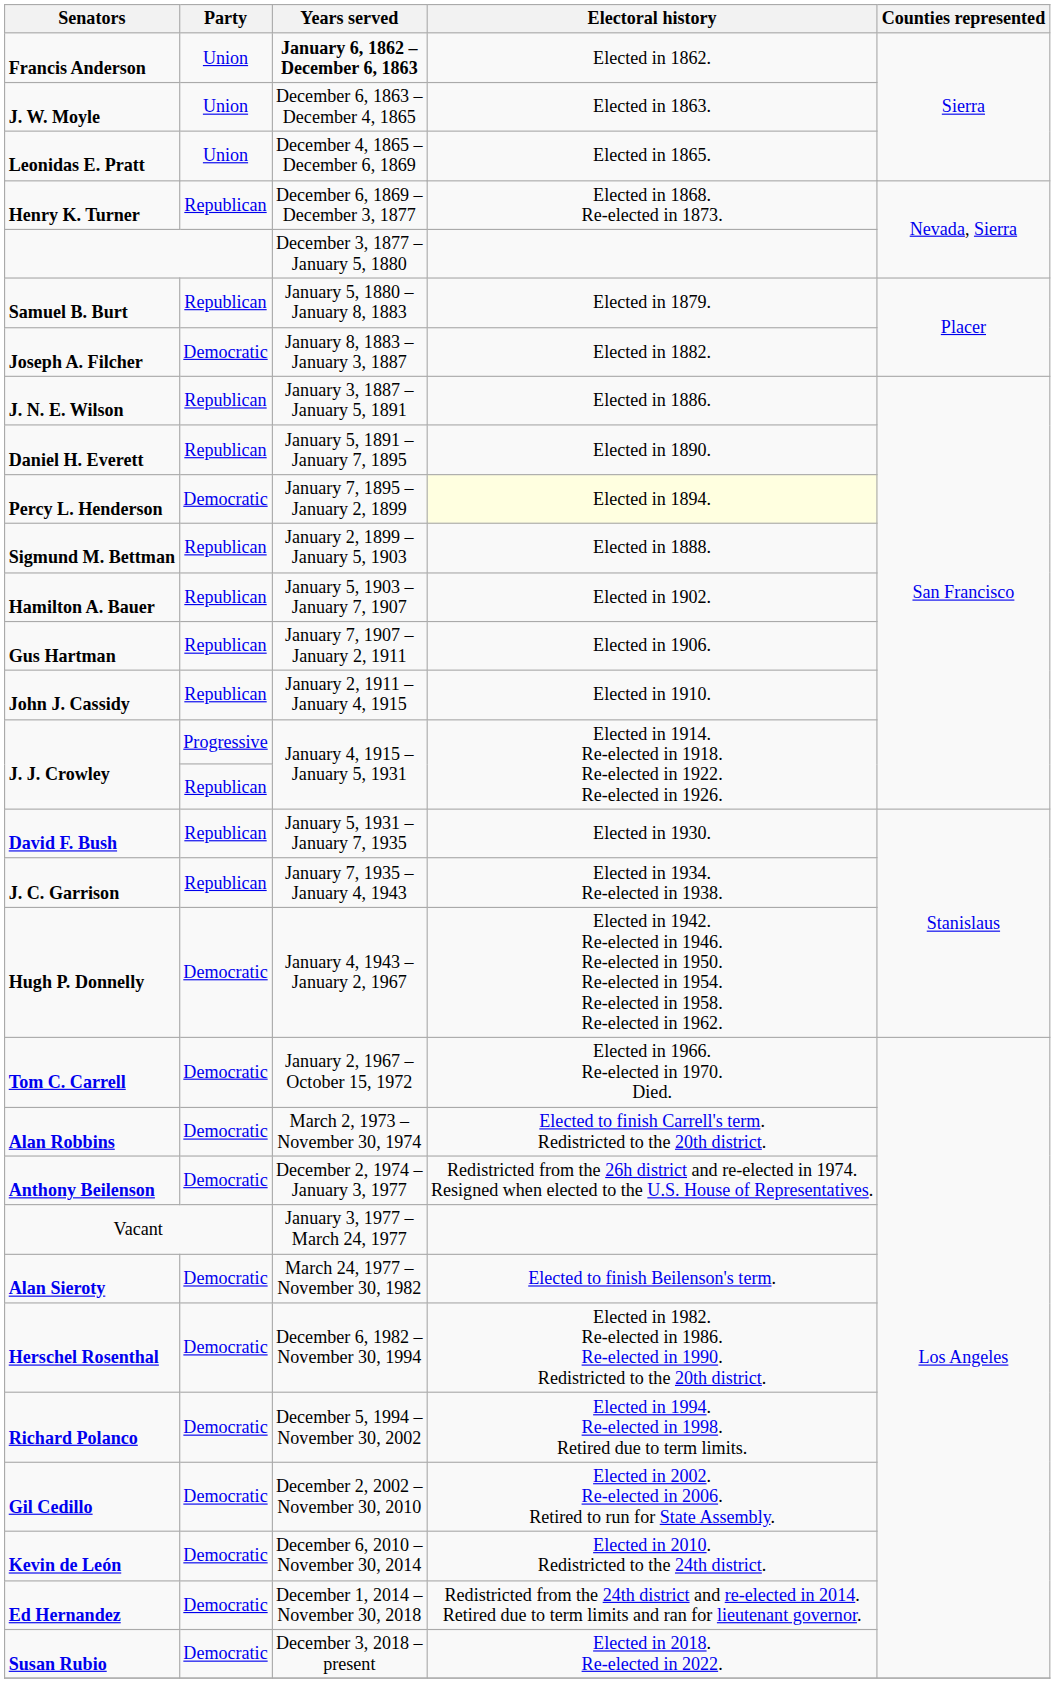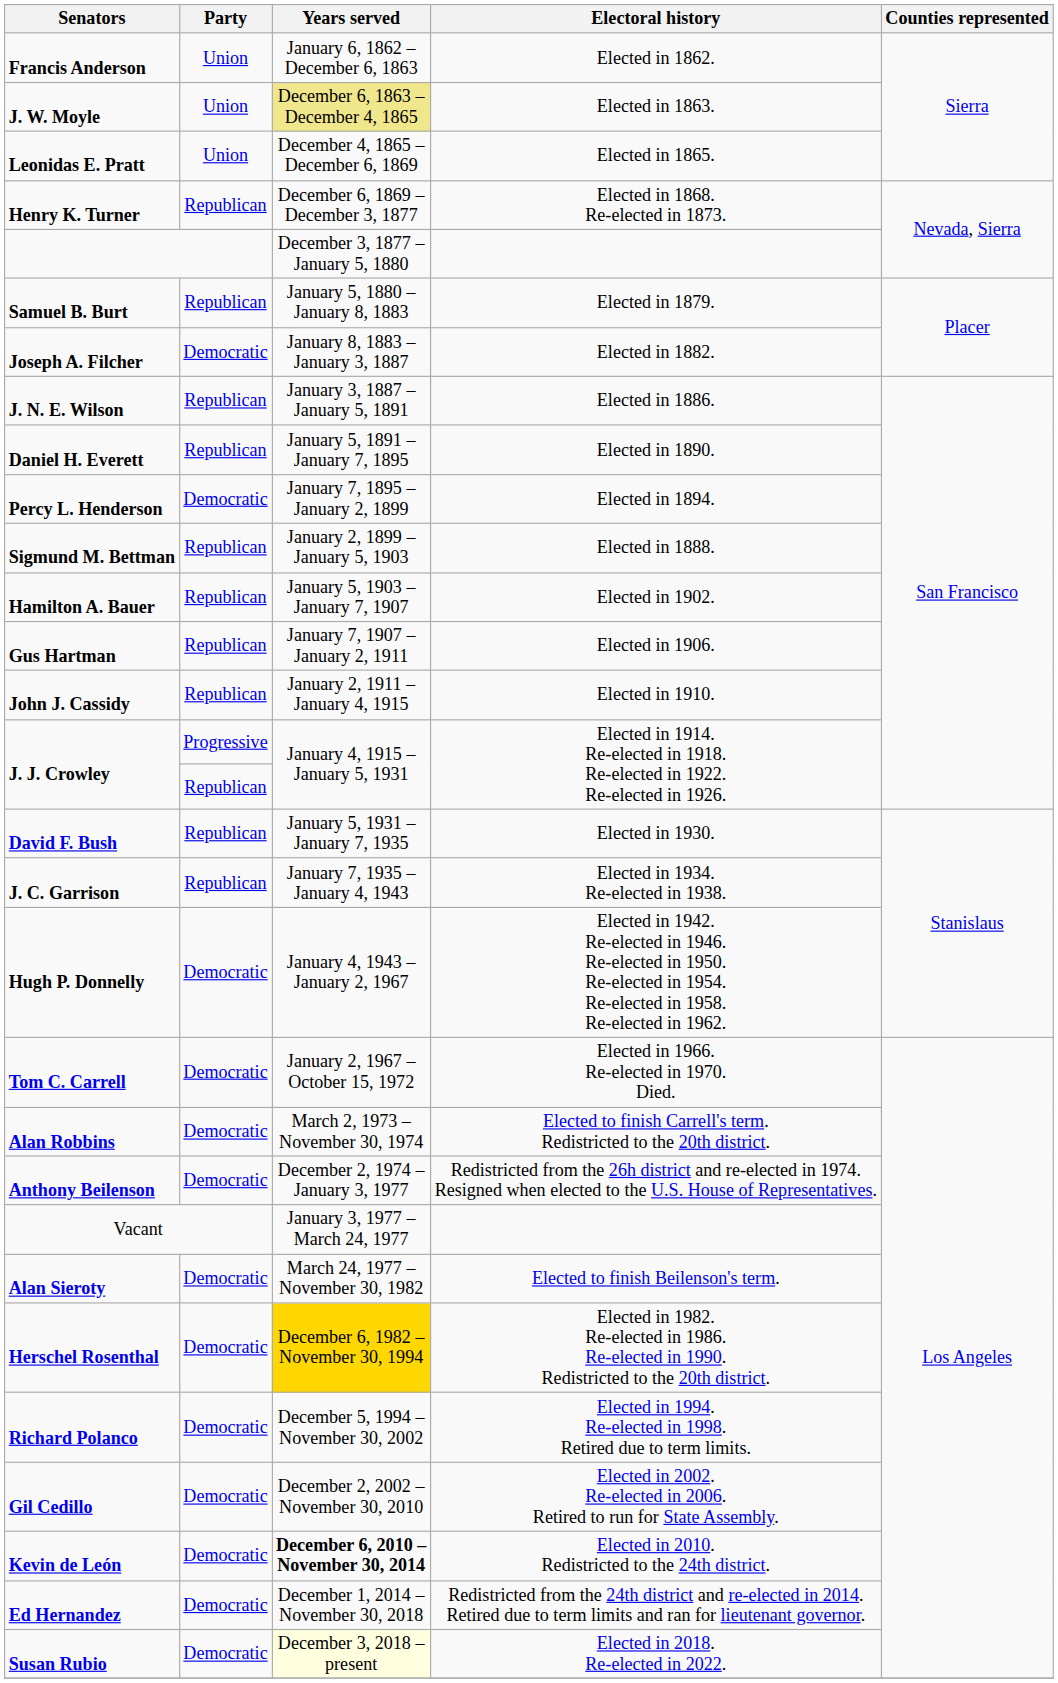Francis Anderson | Years served: bold -> normal
J. W. Moyle | Years served: no background -> khaki background
Percy L. Henderson | Electoral history: lightyellow background -> no background
Herschel Rosenthal | Years served: no background -> gold background
Kevin de León | Years served: normal -> bold
Susan Rubio | Years served: no background -> lightyellow background
